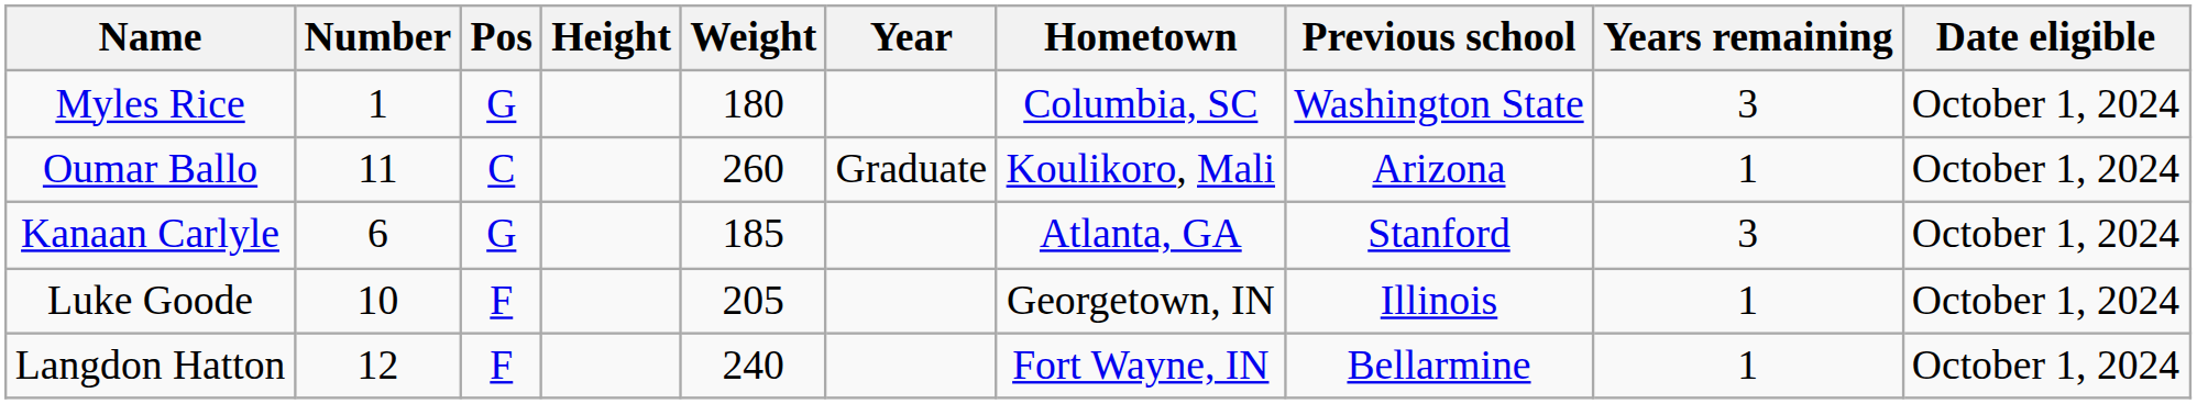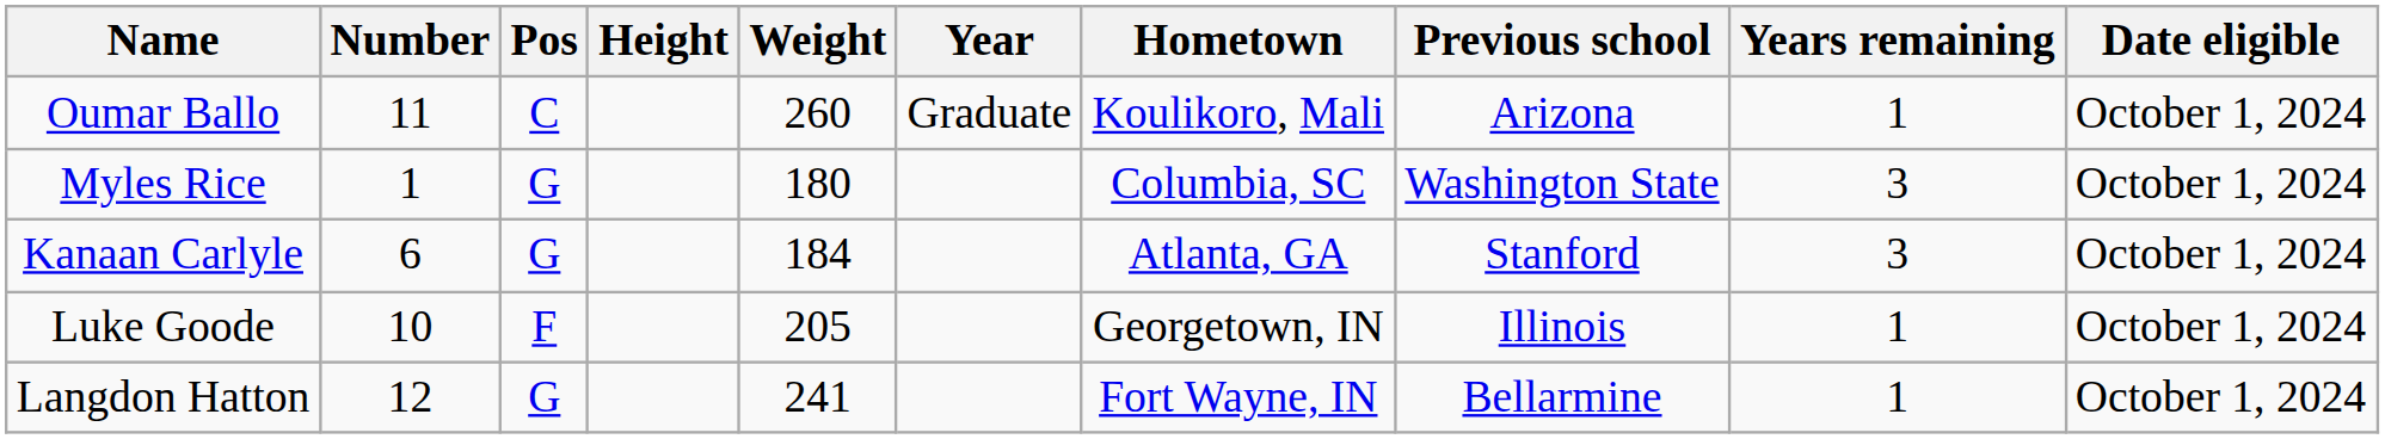rows swapped: Myles Rice <-> Oumar Ballo
Kanaan Carlyle | Weight: 185 -> 184
Langdon Hatton | Pos: F -> G
Langdon Hatton | Weight: 240 -> 241
